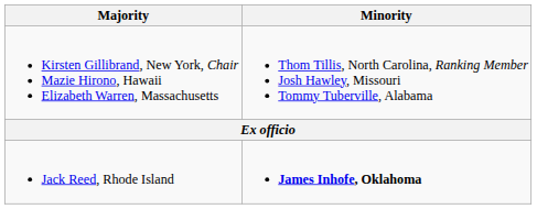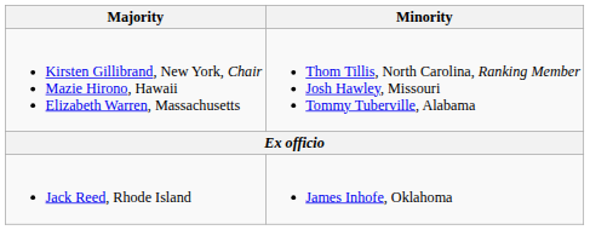Jack Reed, Rhode Island | Minority: bold -> normal
